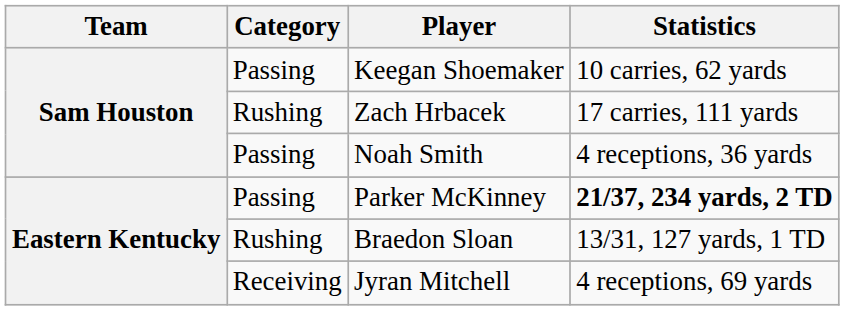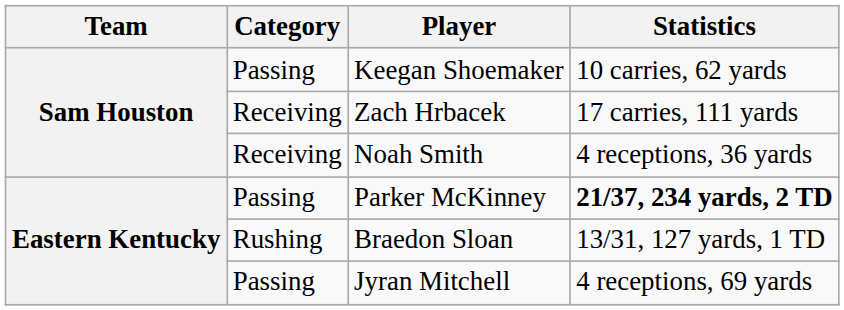Zach Hrbacek | Category: Rushing -> Receiving
Noah Smith | Category: Passing -> Receiving
Jyran Mitchell | Category: Receiving -> Passing
